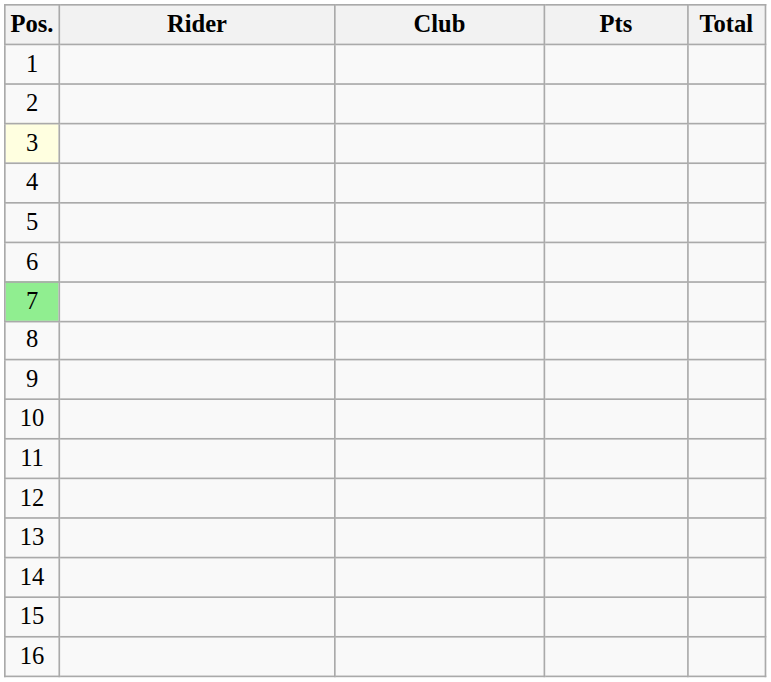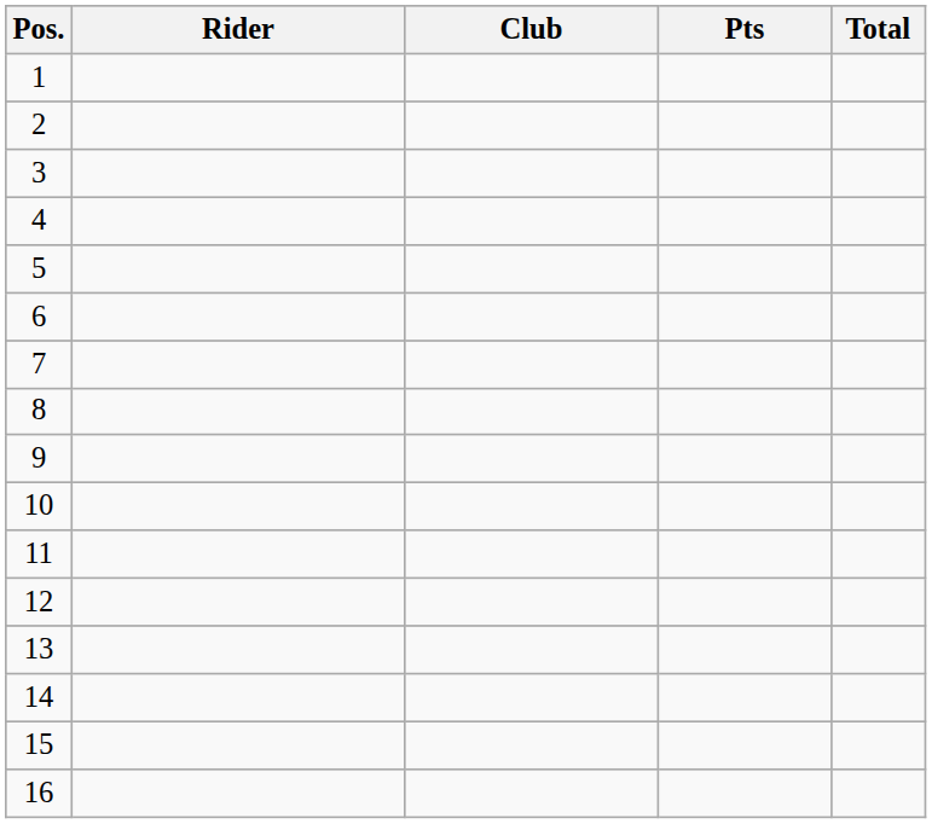3 | Pos.: lightyellow background -> no background
7 | Pos.: lightgreen background -> no background
